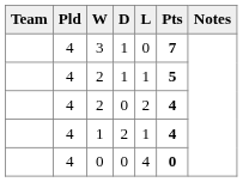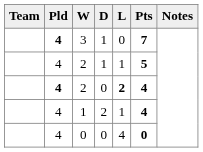3 | Pld: normal -> bold
2 / 0 | Pld: normal -> bold
2 / 0 | L: normal -> bold
